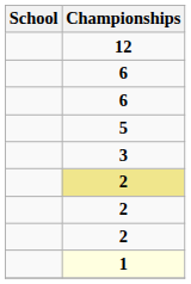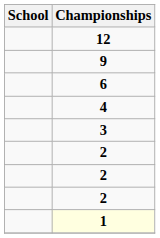row 3 | Championships: 6 -> 9
row 5 | Championships: 5 -> 4
row 7 | Championships: khaki background -> no background
